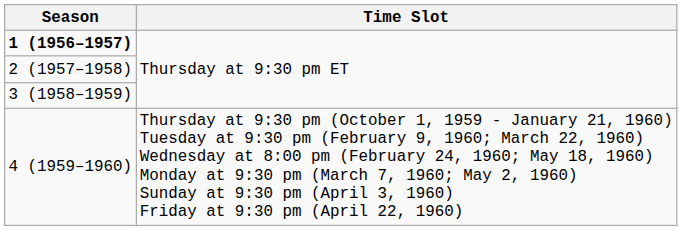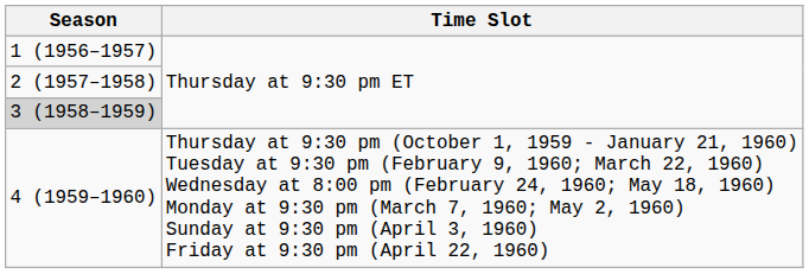1 (1956–1957) | Season: bold -> normal
3 (1958–1959) | Season: no background -> lightgrey background
